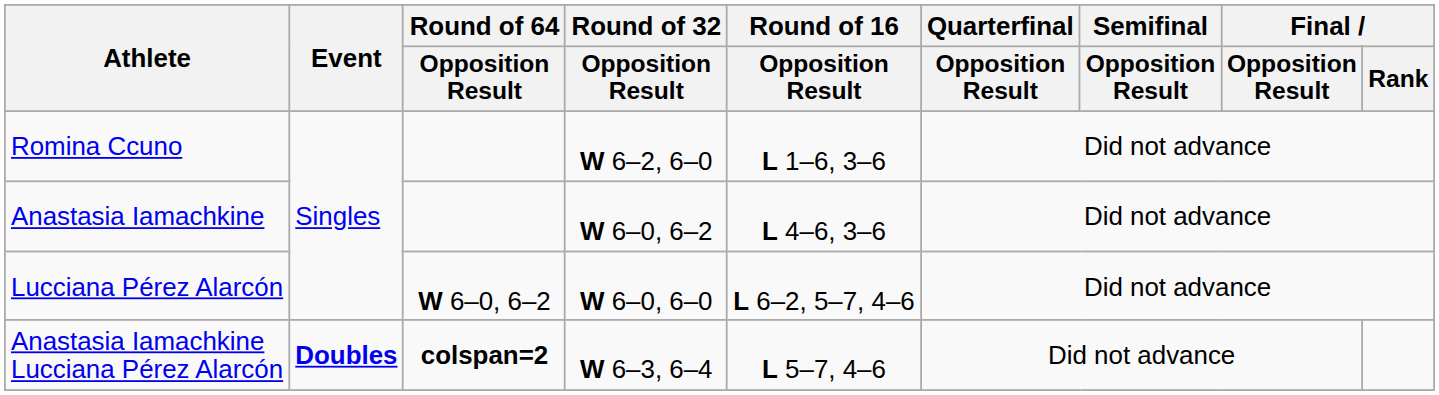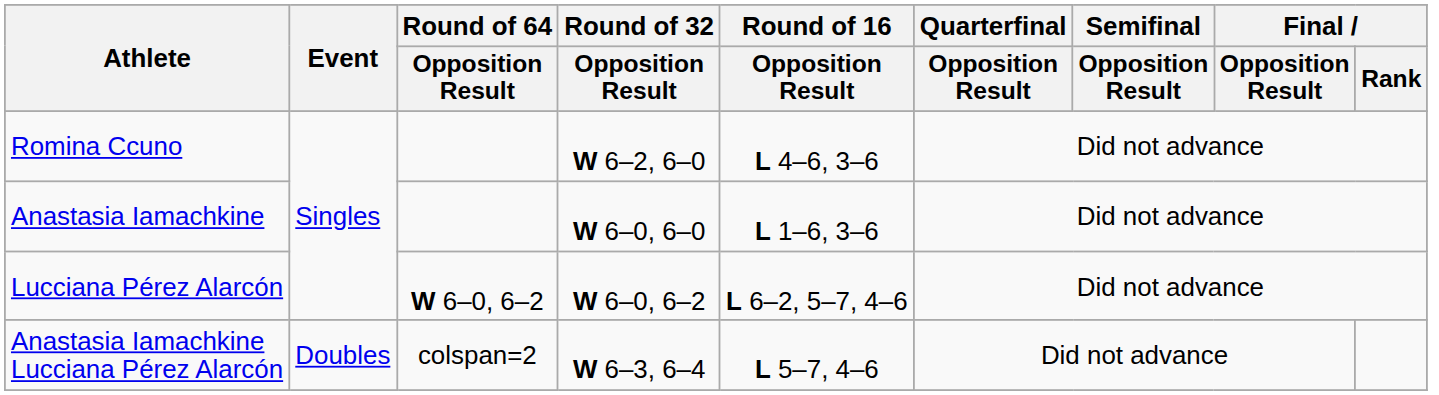Romina Ccuno | Round of 16 / Opposition Result: L 1–6, 3–6 -> L 4–6, 3–6
Anastasia Iamachkine | Round of 32 / Opposition Result: W 6–0, 6–2 -> W 6–0, 6–0
Anastasia Iamachkine | Round of 16 / Opposition Result: L 4–6, 3–6 -> L 1–6, 3–6
Lucciana Pérez Alarcón | Round of 32 / Opposition Result: W 6–0, 6–0 -> W 6–0, 6–2
Anastasia Iamachkine Lucciana Pérez Alarcón | Event: bold -> normal
Anastasia Iamachkine Lucciana Pérez Alarcón | Round of 64 / Opposition Result: bold -> normal
